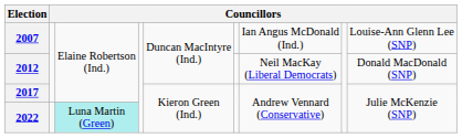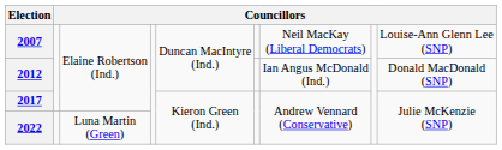2007 | column 7: Ian Angus McDonald (Ind.) -> Neil MacKay (Liberal Democrats)
2012 | column 7: Neil MacKay (Liberal Democrats) -> Ian Angus McDonald (Ind.)
2022 | column 3: paleturquoise background -> no background
